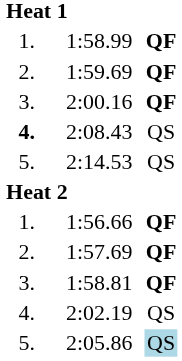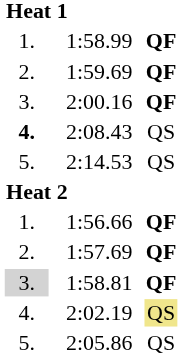1:58.81 | column 1: no background -> lightgrey background
2:02.19 | column 3: no background -> khaki background
2:05.86 | column 3: lightblue background -> no background
